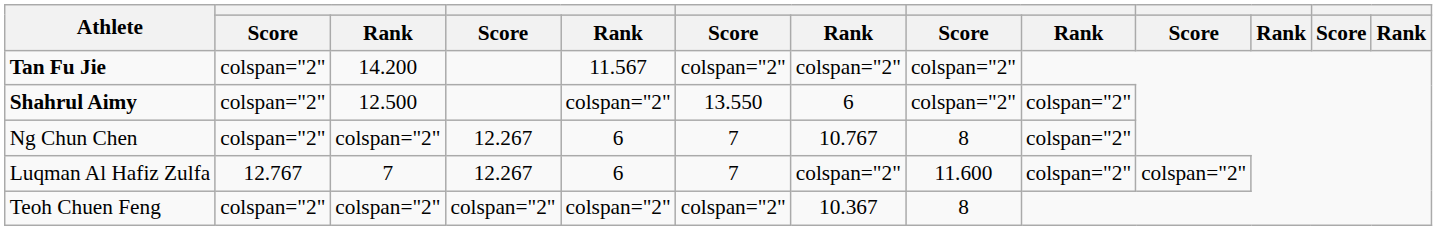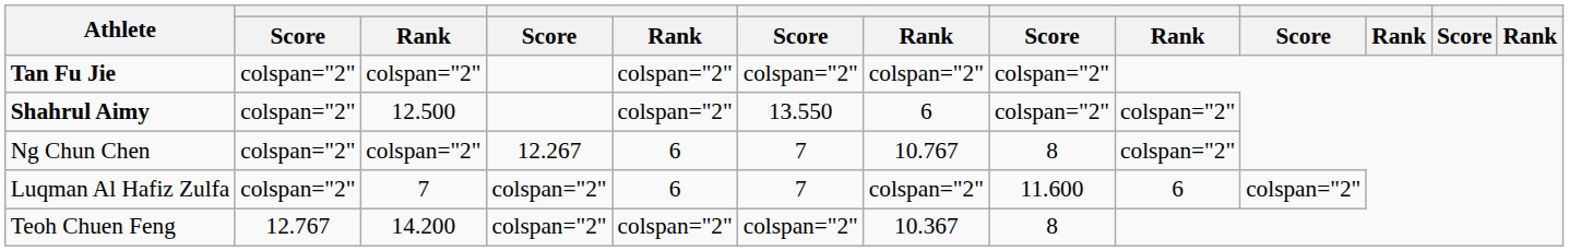Tan Fu Jie | column 3: 14.200 -> colspan="2"
Tan Fu Jie | column 5: 11.567 -> colspan="2"
Luqman Al Hafiz Zulfa | column 2: 12.767 -> colspan="2"
Luqman Al Hafiz Zulfa | column 4: 12.267 -> colspan="2"
Luqman Al Hafiz Zulfa | column 9: colspan="2" -> 6
Teoh Chuen Feng | column 2: colspan="2" -> 12.767
Teoh Chuen Feng | column 3: colspan="2" -> 14.200
